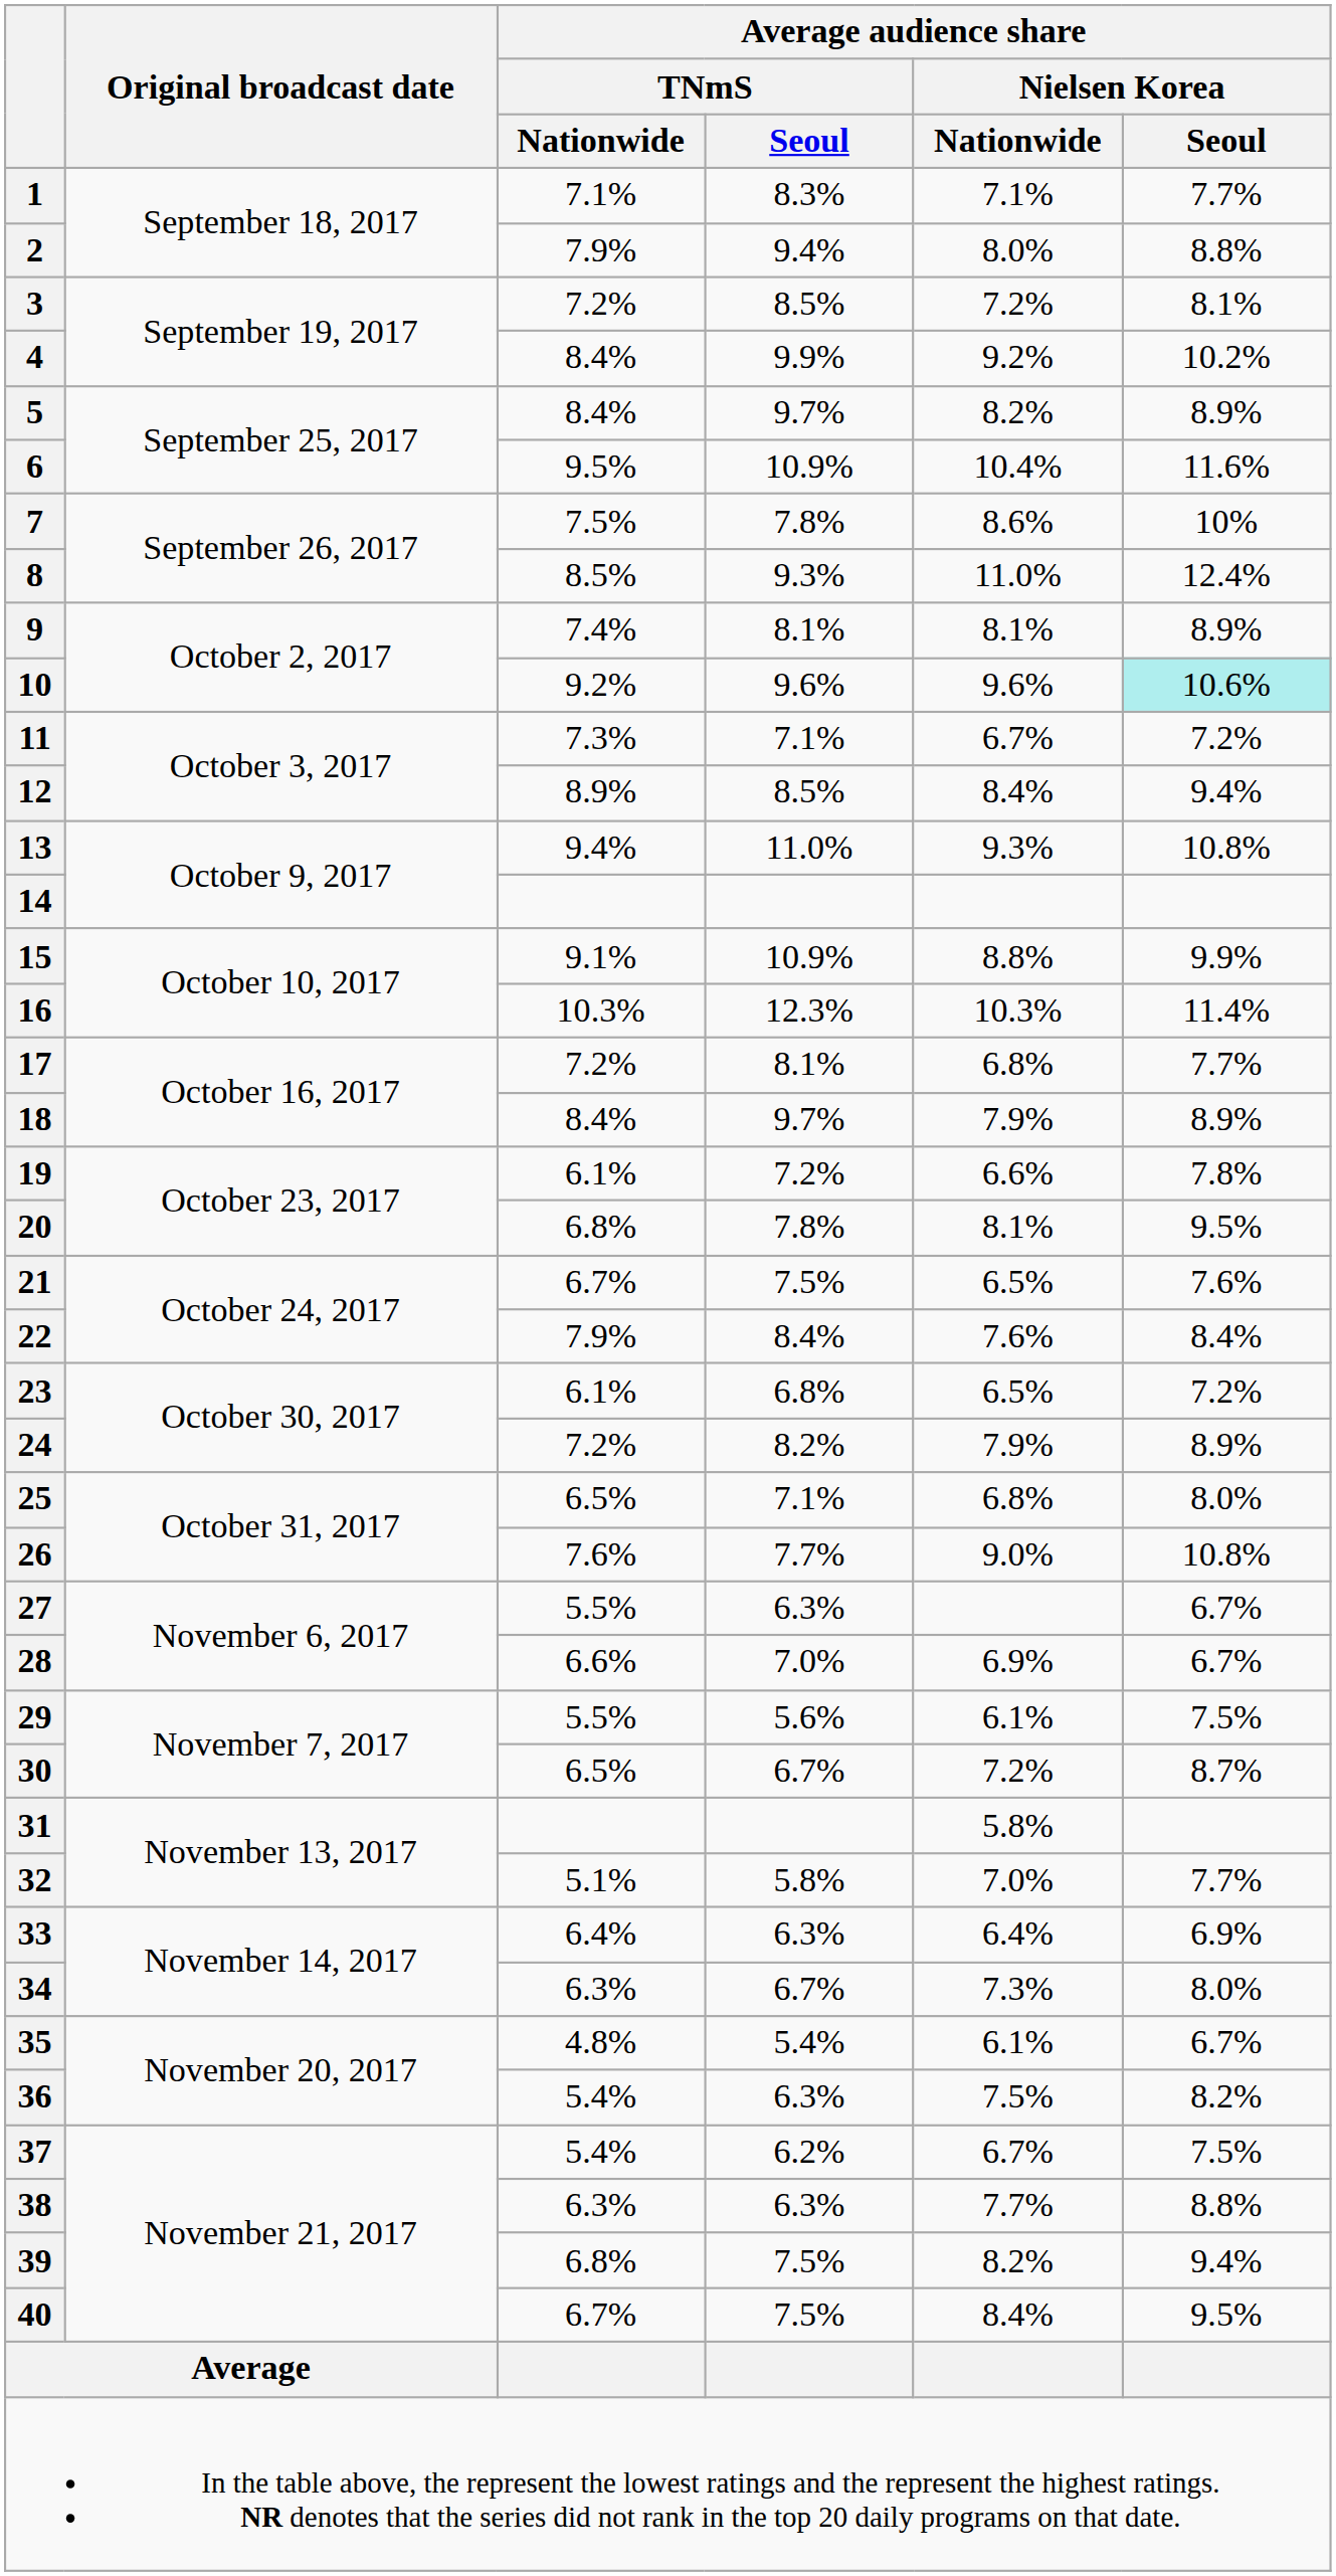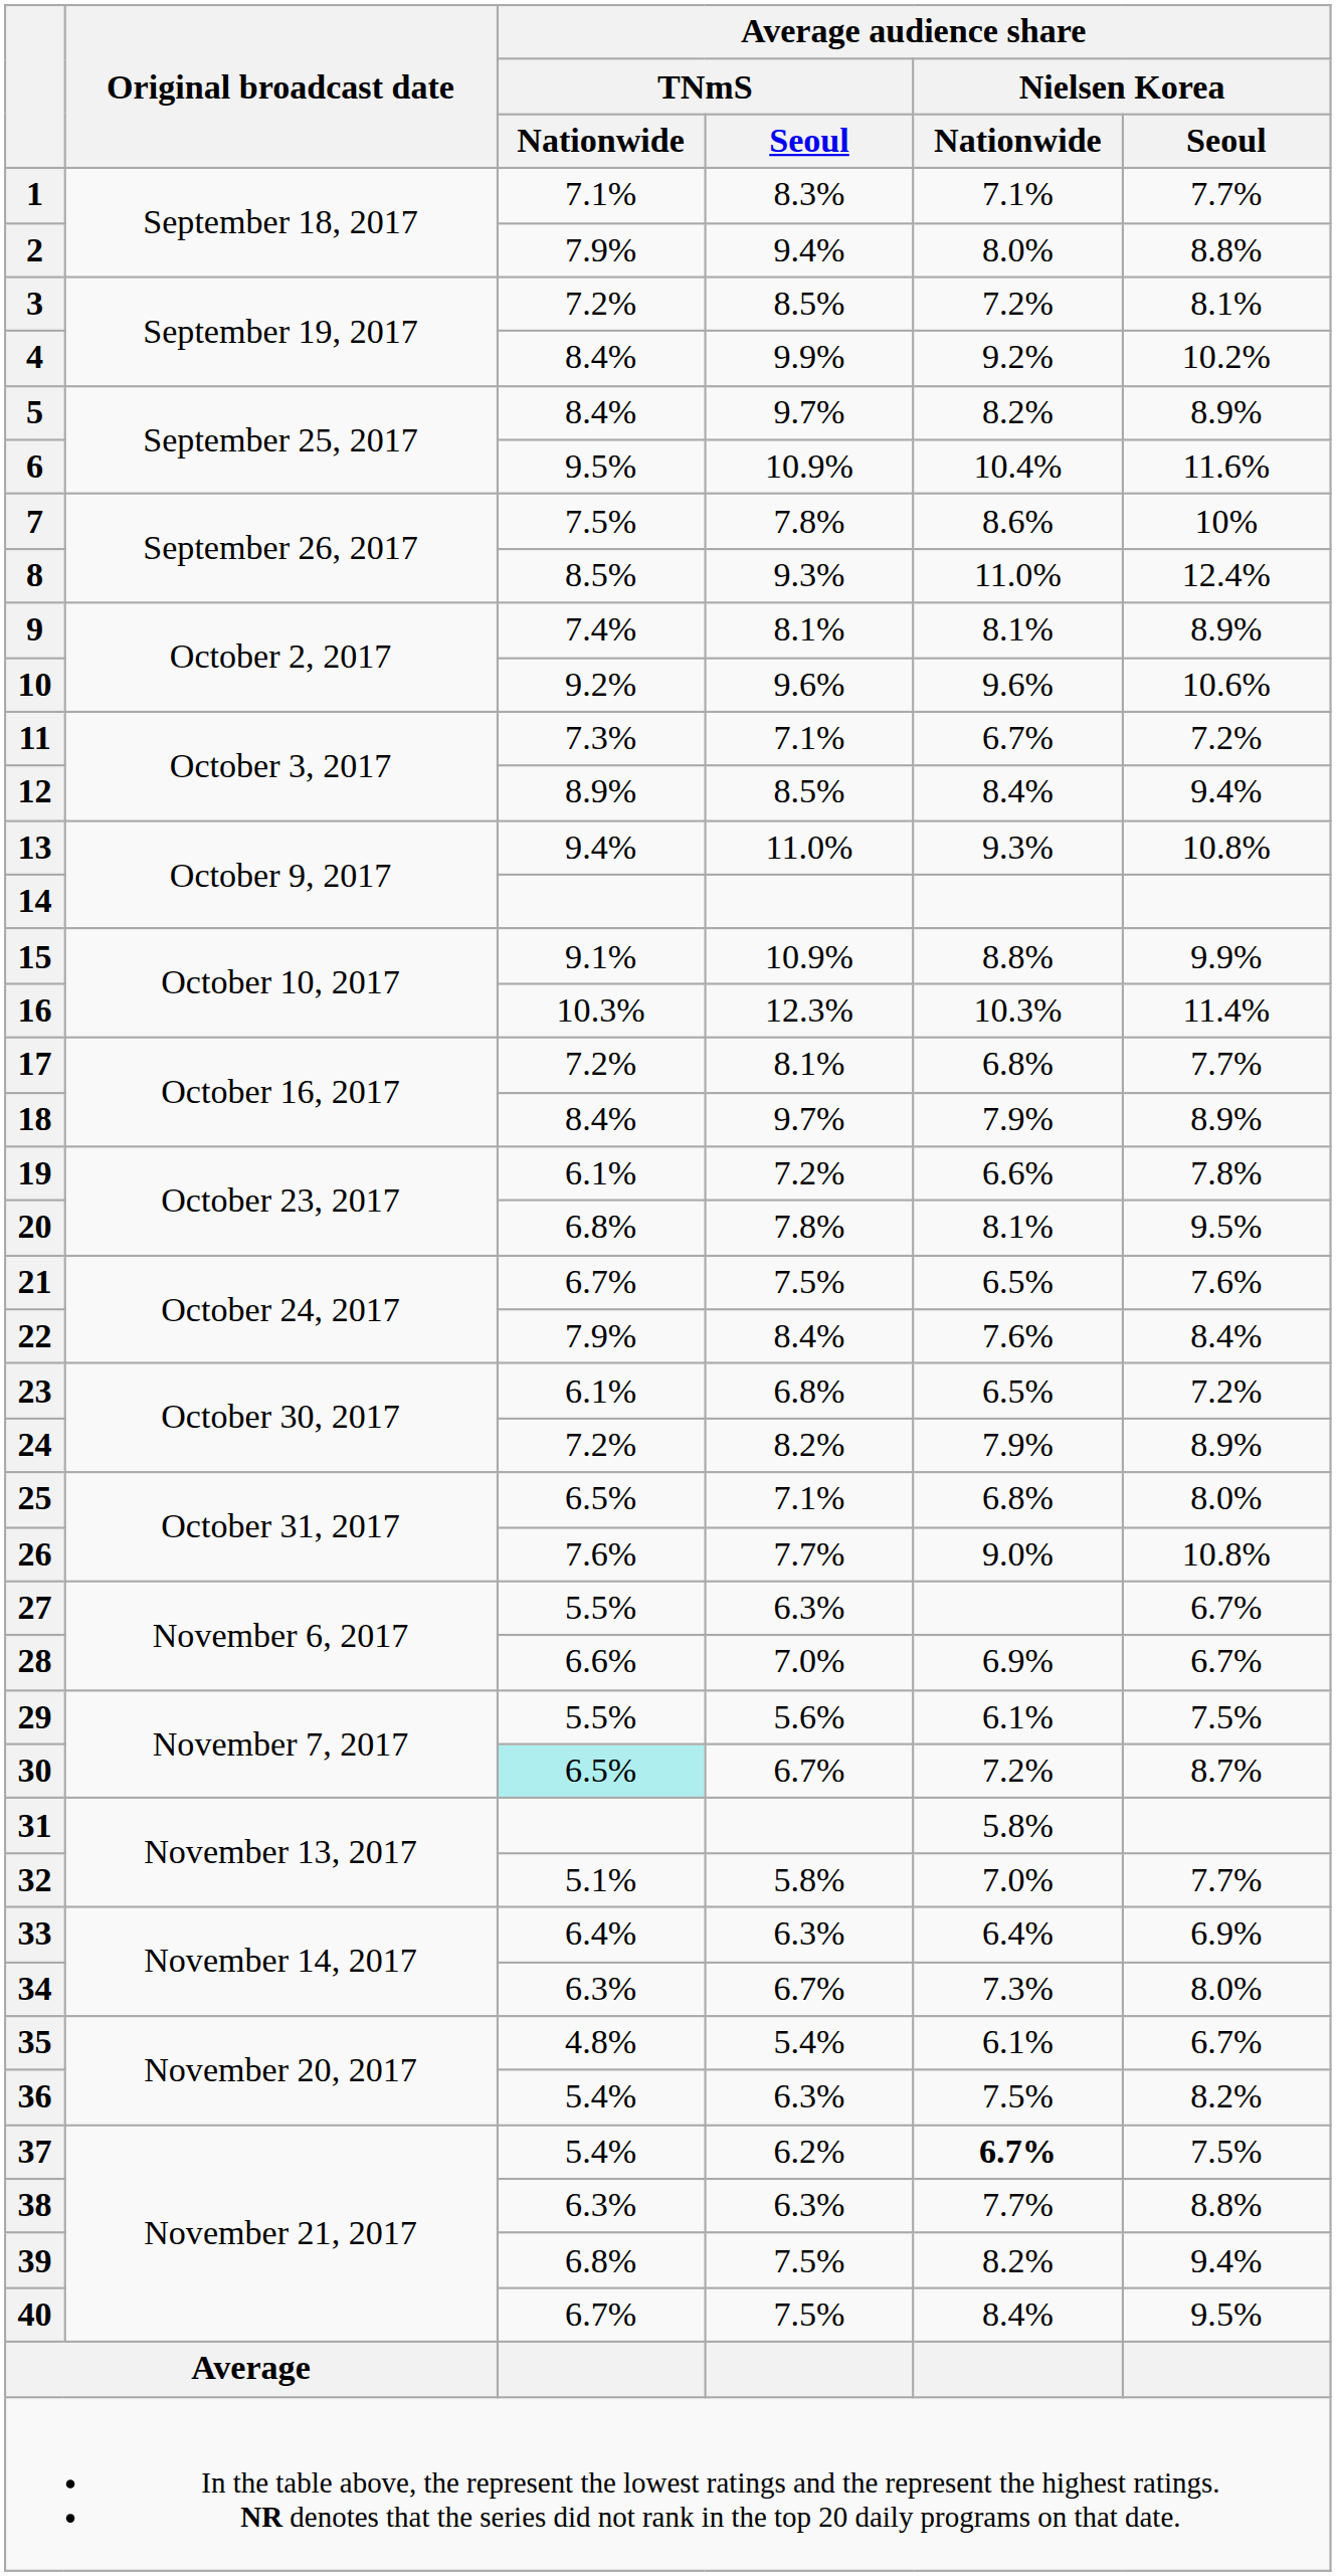10 | Average audience share / Nielsen Korea / Seoul: paleturquoise background -> no background
30 | Average audience share / TNmS / Nationwide: no background -> paleturquoise background
37 | Average audience share / Nielsen Korea / Nationwide: normal -> bold
